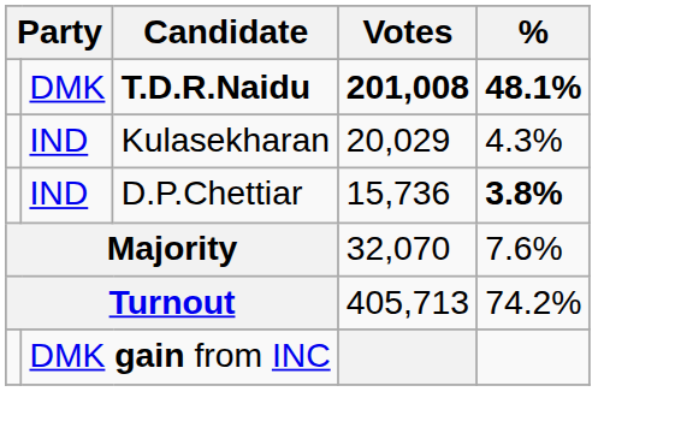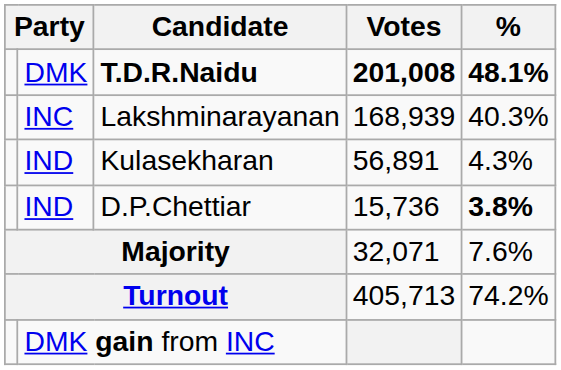+ row: INC | Lakshminarayanan | 168,939 | 40.3%
Kulasekharan | Votes: 20,029 -> 56,891
Majority | Votes: 32,070 -> 32,071
